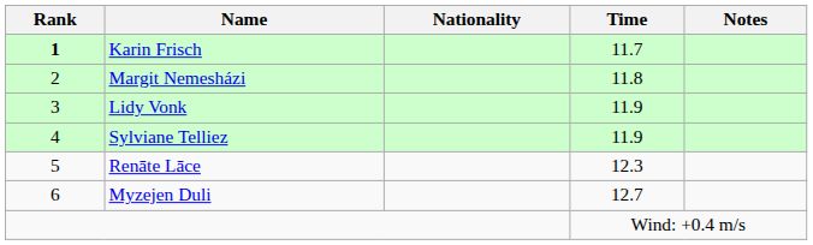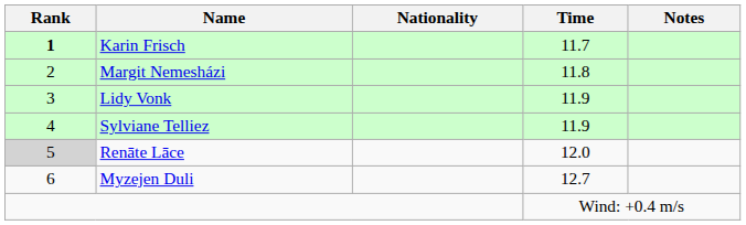Renāte Lāce | Rank: no background -> lightgrey background
Renāte Lāce | Time: 12.3 -> 12.0
